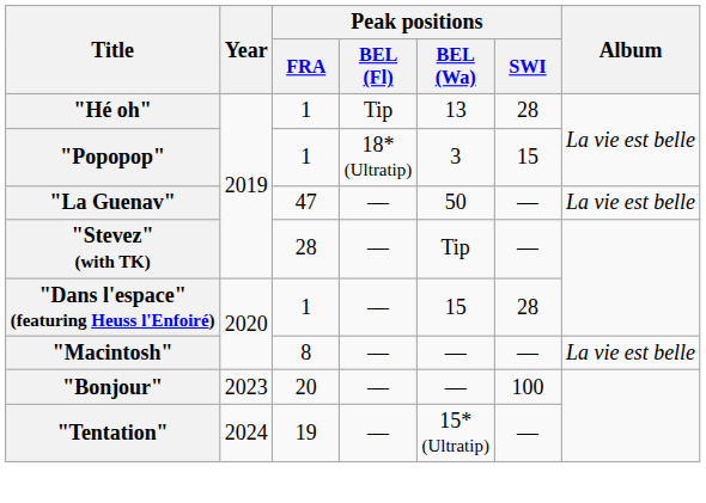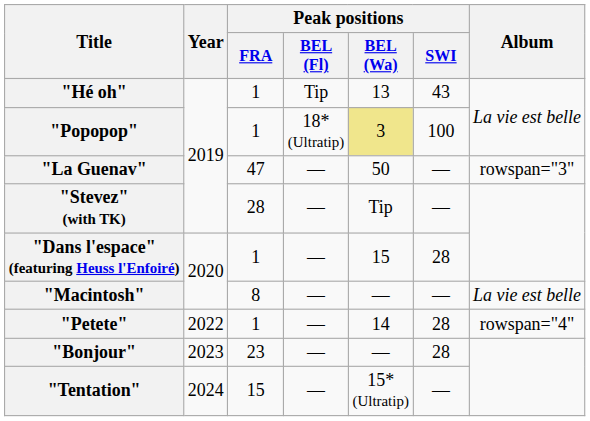"Hé oh" | Peak positions / SWI: 28 -> 43
"Popopop" | Peak positions / BEL (Wa): no background -> khaki background
"Popopop" | Peak positions / SWI: 15 -> 100
"La Guenav" | Album: La vie est belle -> rowspan="3"
+ row: "Petete" | 2022 | 1 | — | 14 | 28 | rowspan="4"
"Bonjour" | Peak positions / FRA: 20 -> 23
"Bonjour" | Peak positions / SWI: 100 -> 28
"Tentation" | Peak positions / FRA: 19 -> 15
